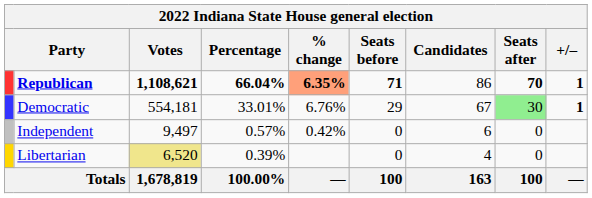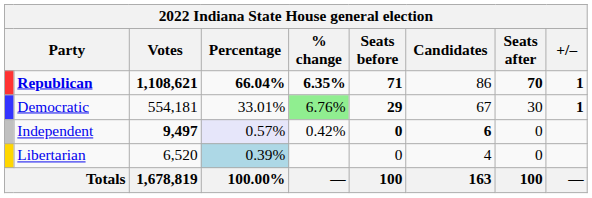Republican | % change: lightsalmon background -> no background
Democratic | % change: no background -> lightgreen background
Democratic | Seats before: normal -> bold
Democratic | Seats after: lightgreen background -> no background
Independent | Votes: normal -> bold
Independent | Percentage: no background -> lavender background
Independent | Seats before: normal -> bold
Independent | Candidates: normal -> bold
Libertarian | Votes: khaki background -> no background
Libertarian | Percentage: no background -> lightblue background
